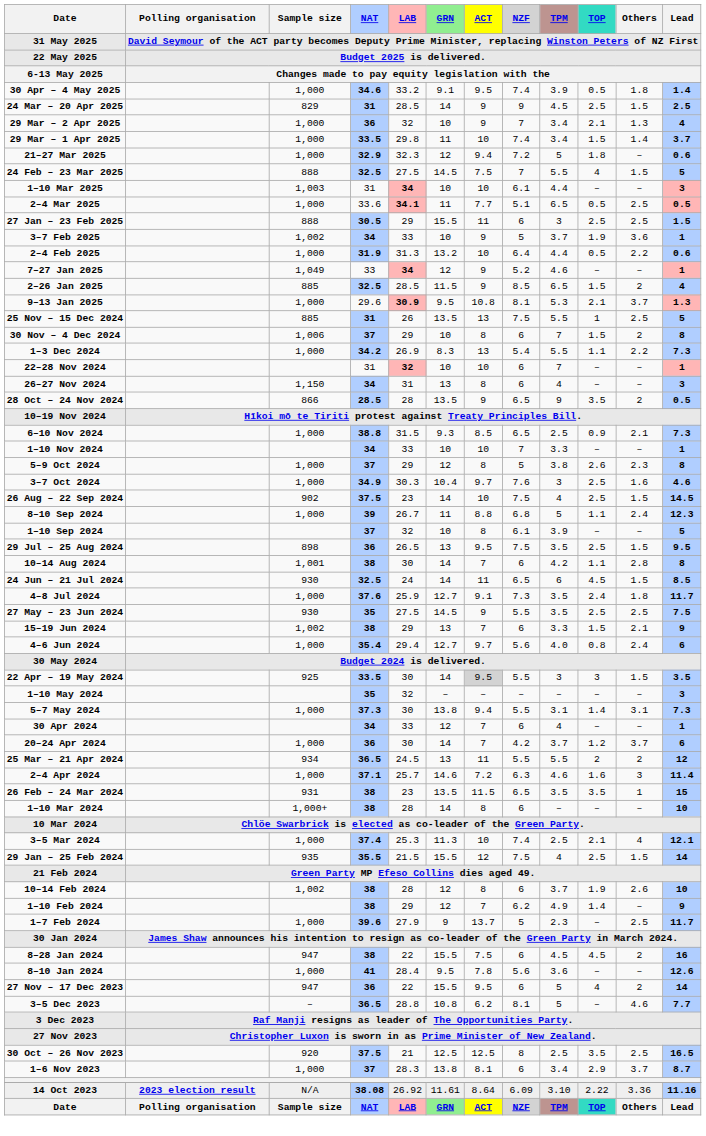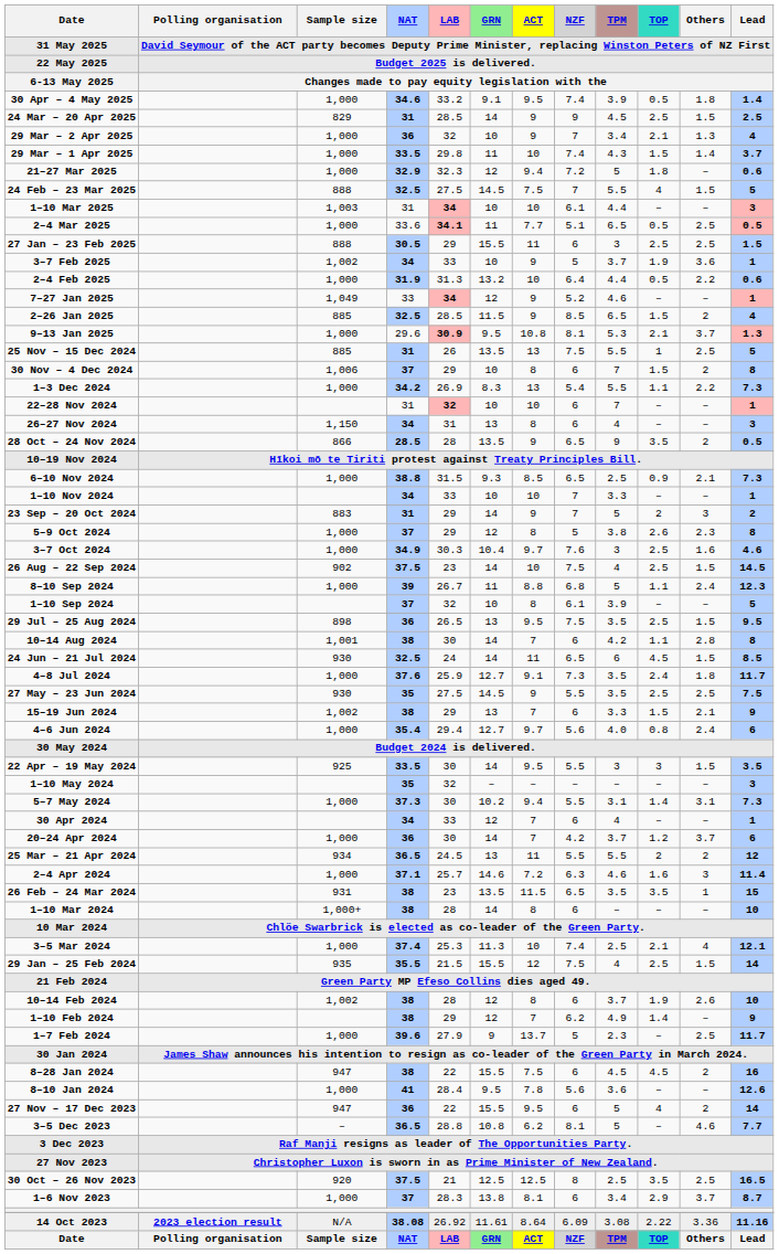29 Mar – 1 Apr 2025 | TPM: 3.4 -> 4.3
+ row: 23 Sep – 20 Oct 2024 | 883 | 31 | 29 | 14 | 9 | 7 | 5 | 2 | 3 | 2
22 Apr – 19 May 2024 | ACT: lightgrey background -> no background
5–7 May 2024 | GRN: 13.8 -> 10.2
14 Oct 2023 | TPM: 3.10 -> 3.08
